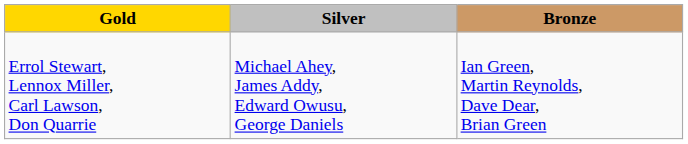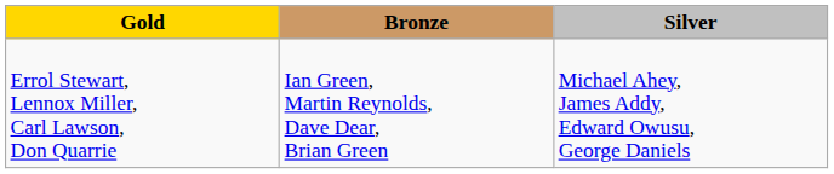columns swapped: Silver <-> Bronze
